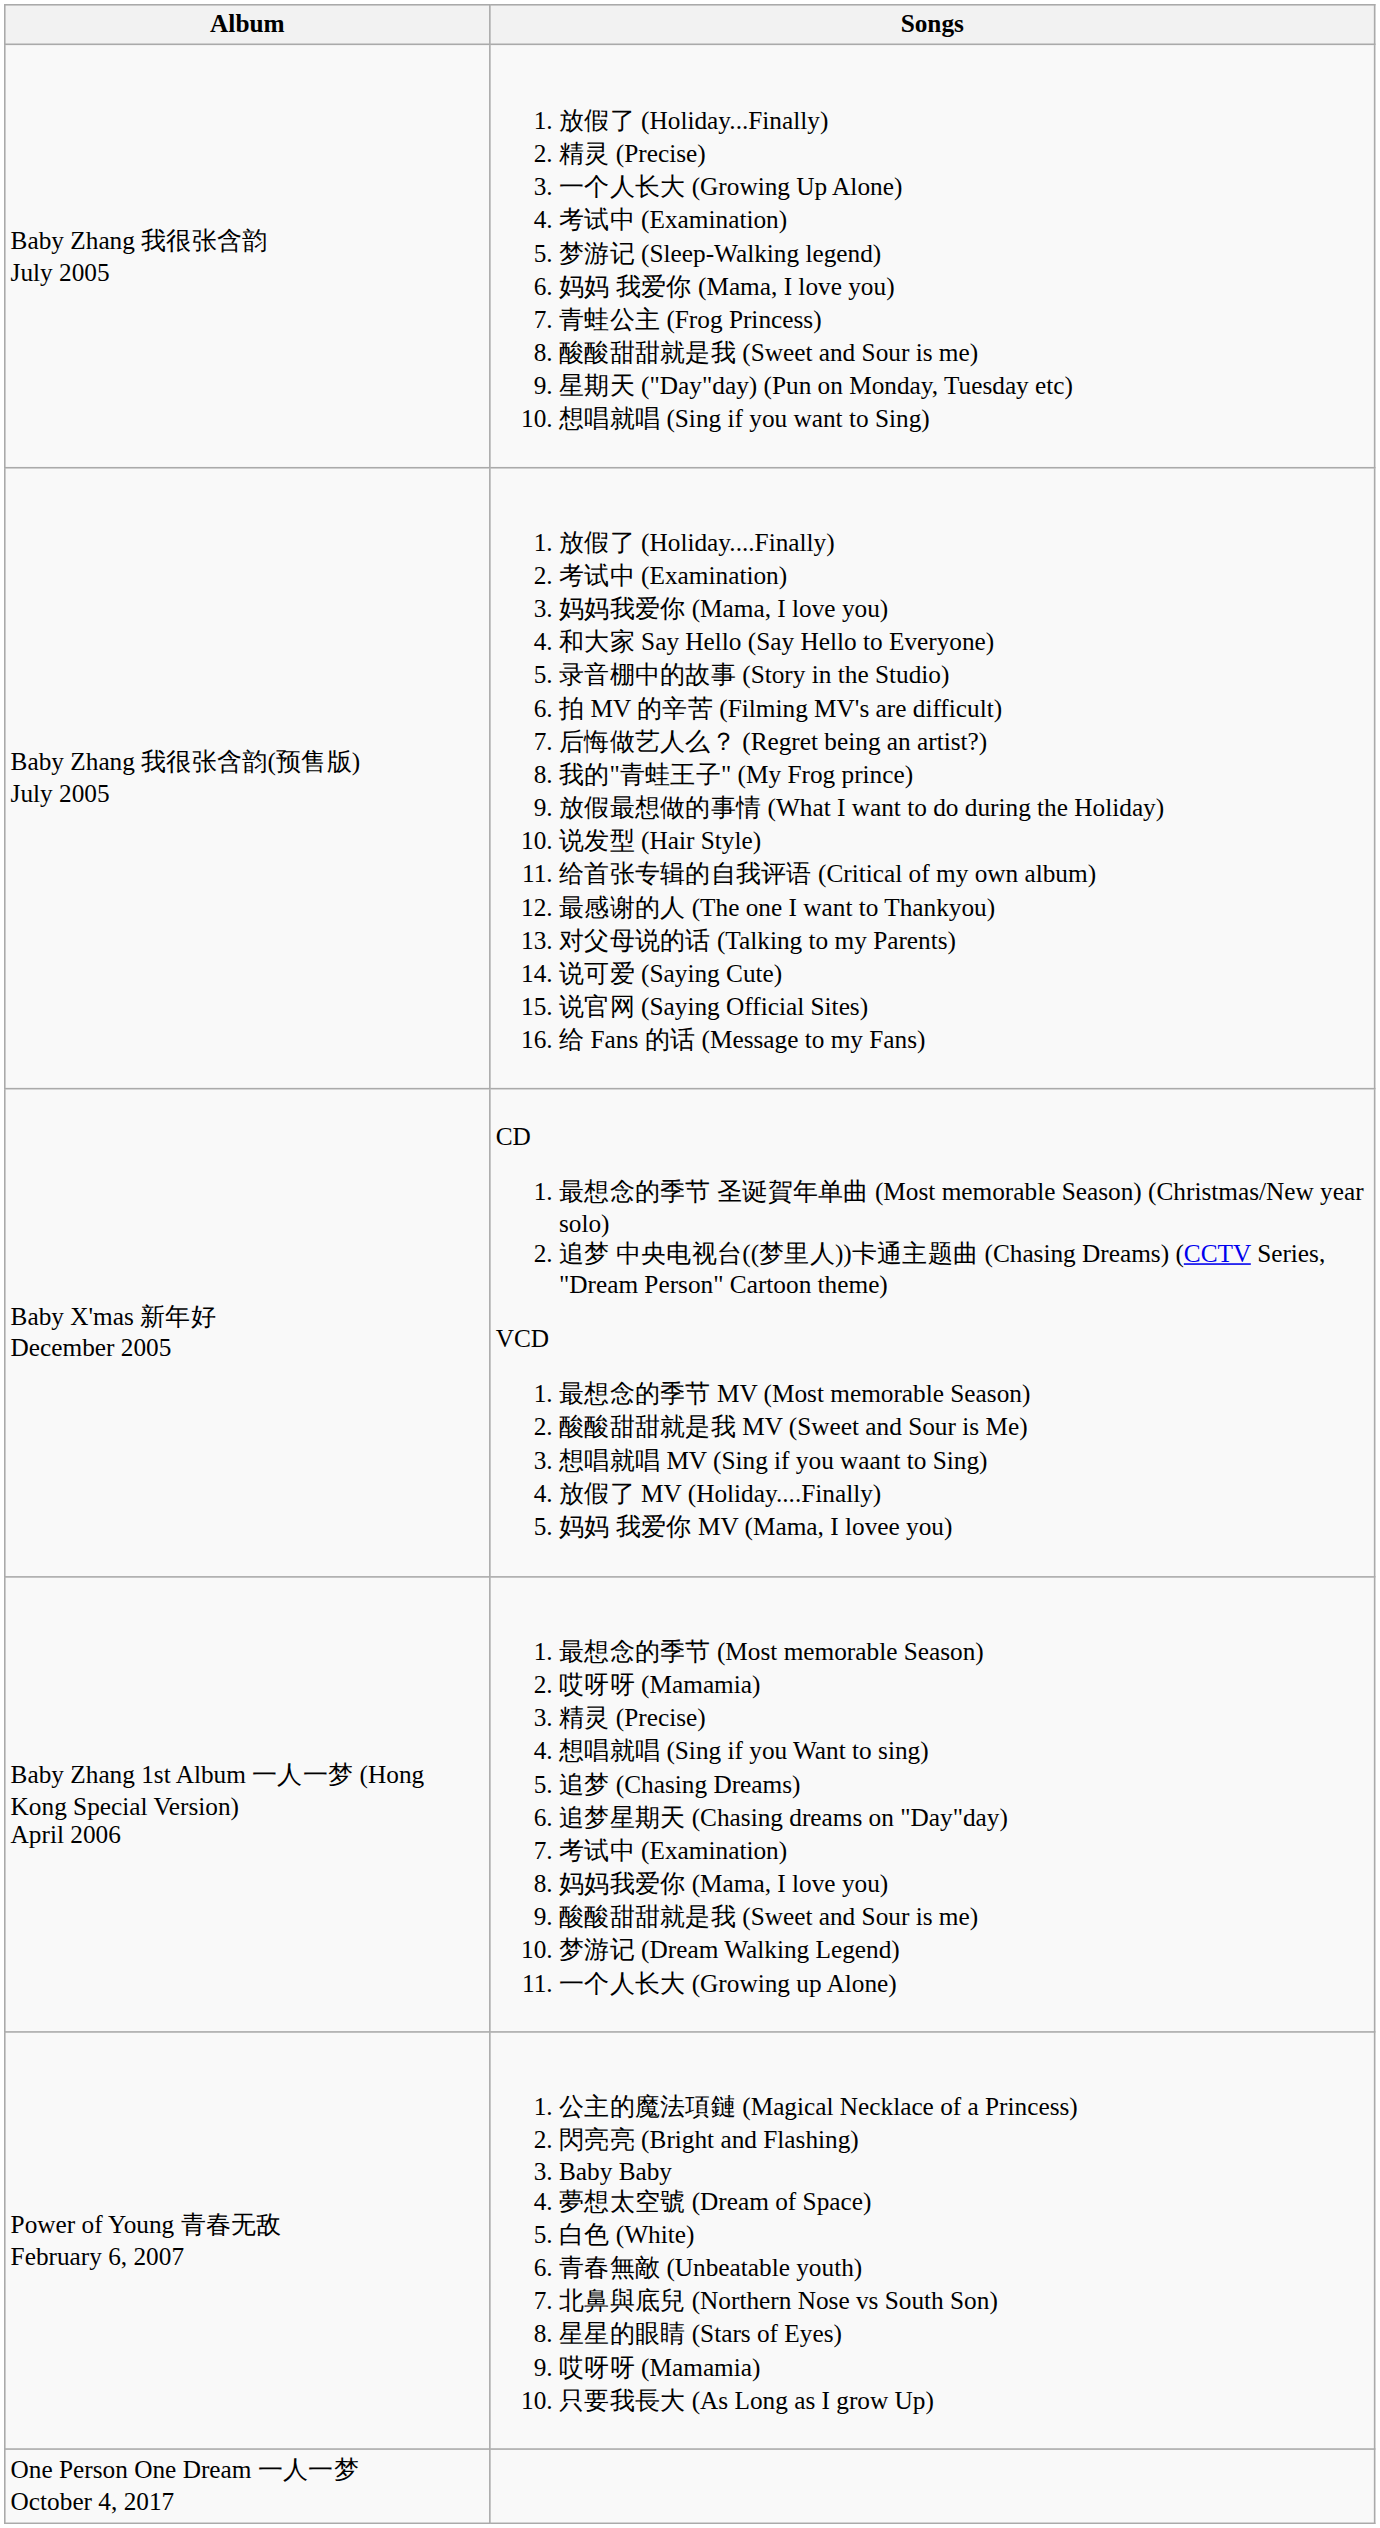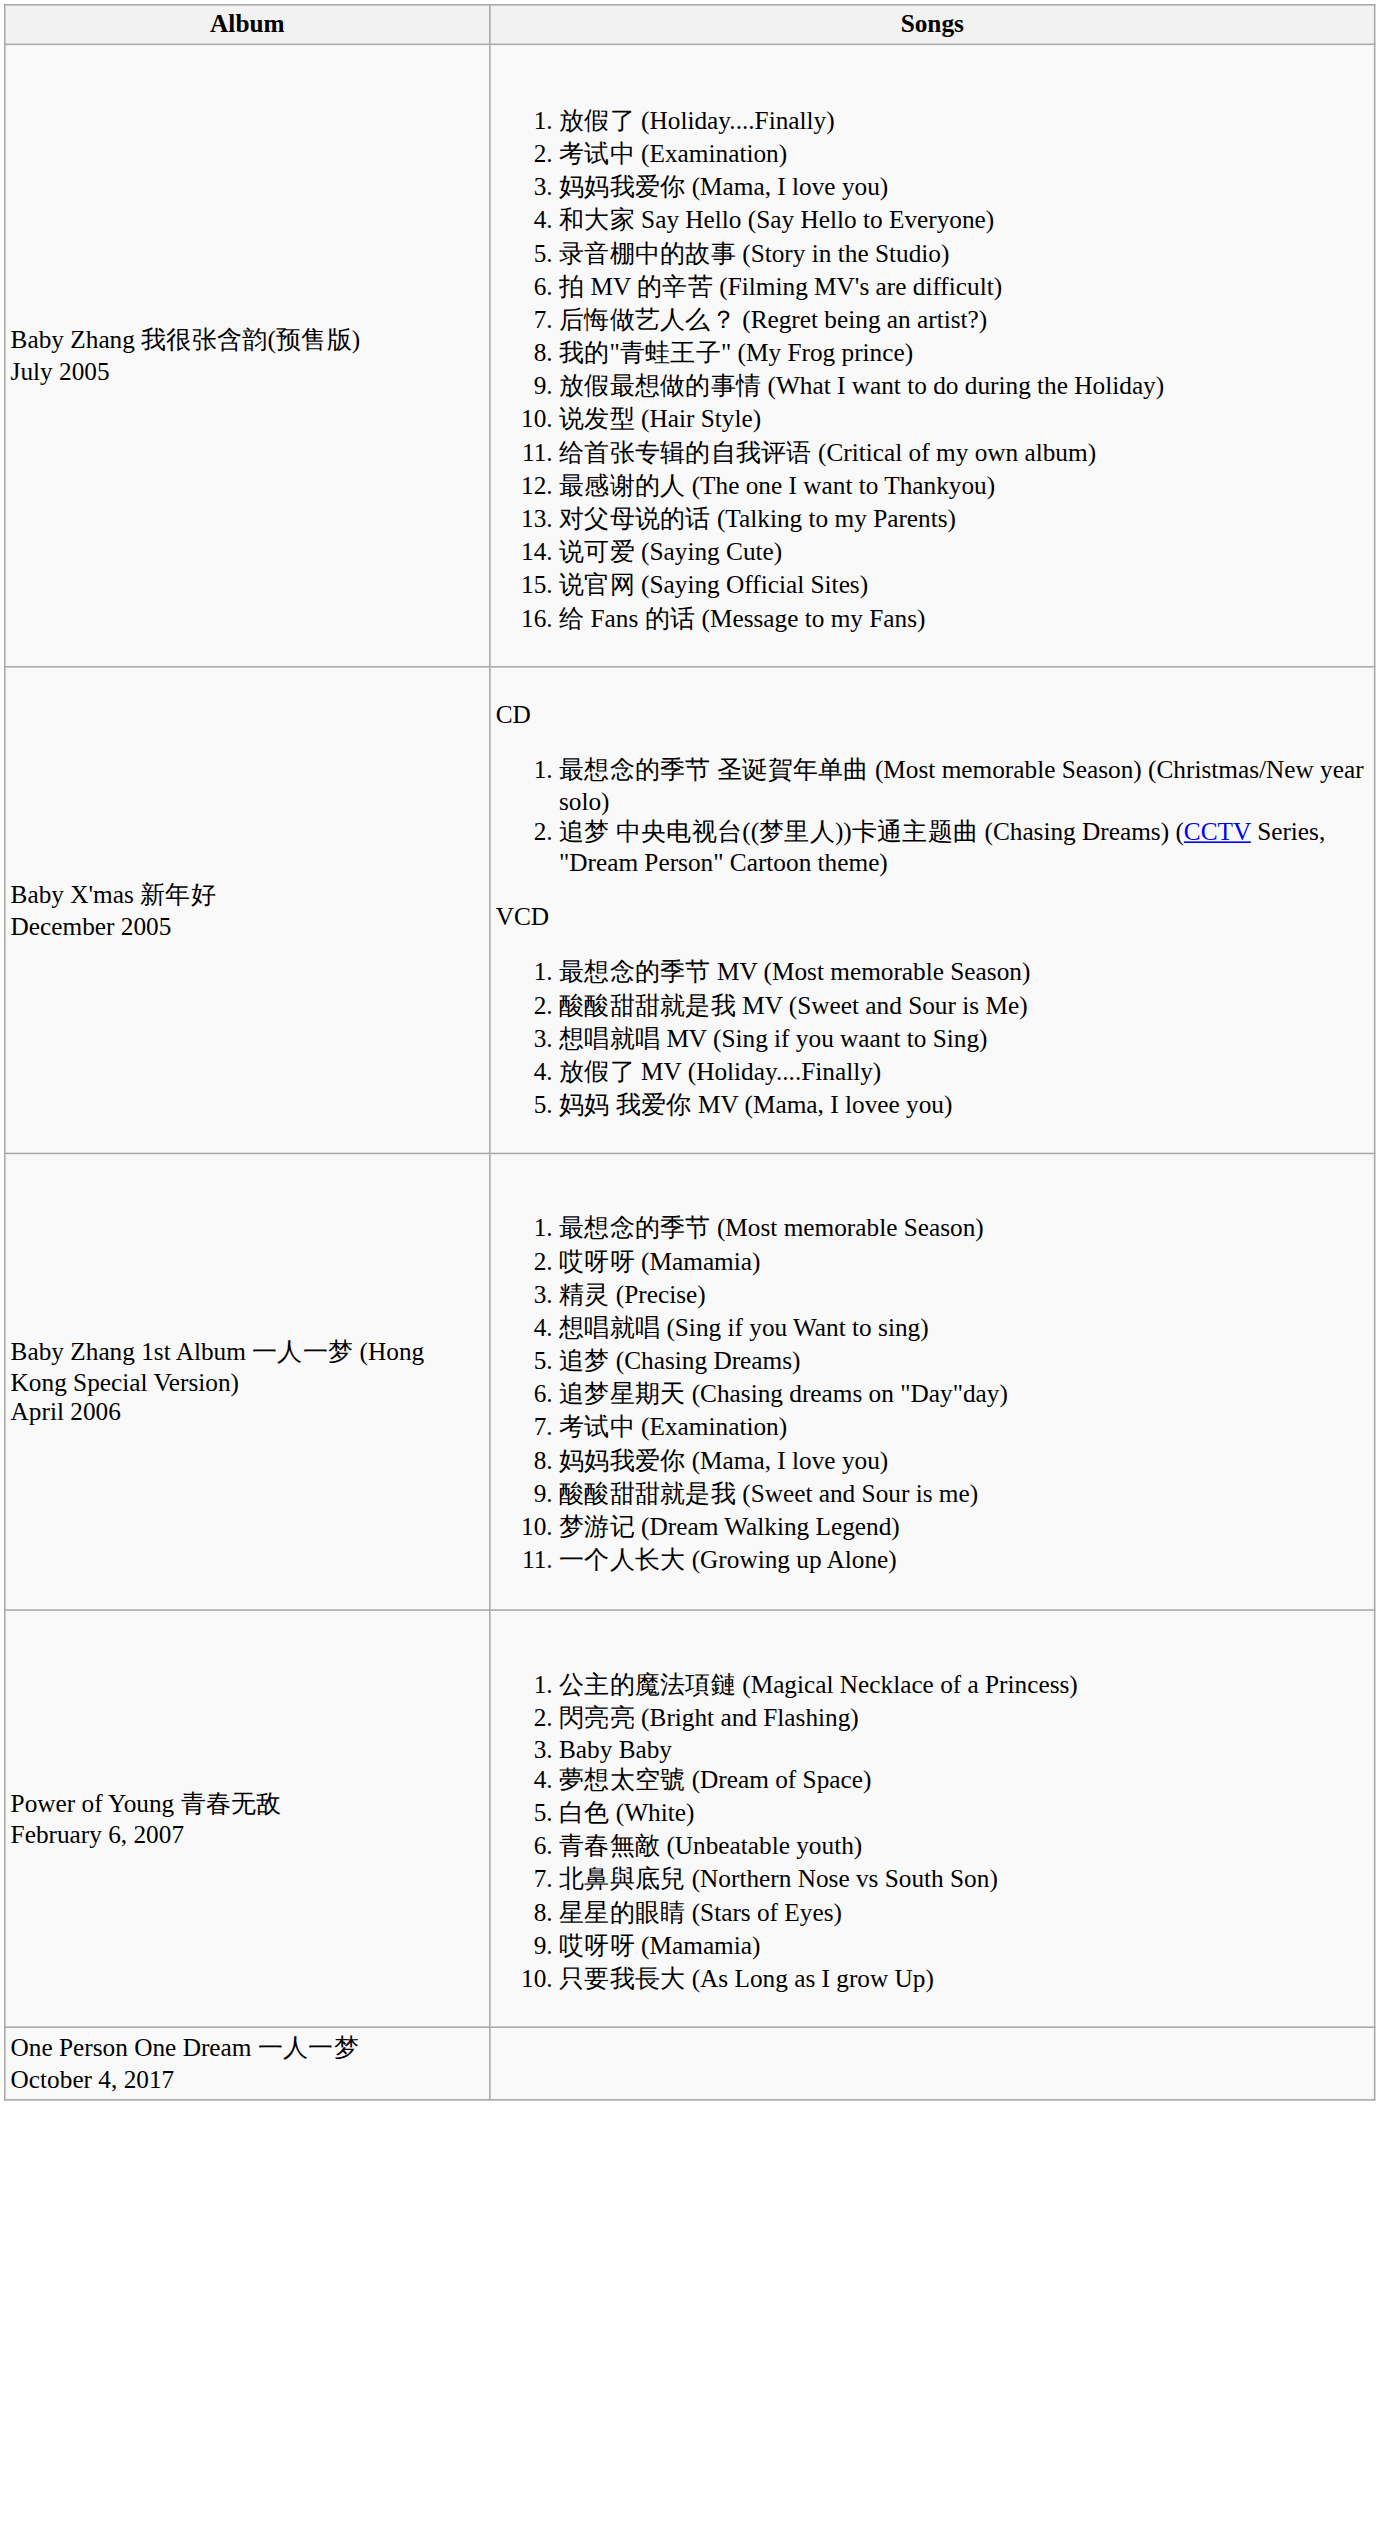- row: Baby Zhang 我很张含韵 July 2005 | 放假了 (Holiday...Finally) 精灵 (Precise) 一个人长大 (Growing Up Alone) 考试中 (Examination) 梦游记 (Sleep-Walking legend) 妈妈 我爱你 (Mama, I love you) 青蛙公主 (Frog Princess) 酸酸甜甜就是我 (Sweet and Sour is me) 星期天 ("Day"day) (Pun on Monday, Tuesday etc) 想唱就唱 (Sing if you want to Sing)
